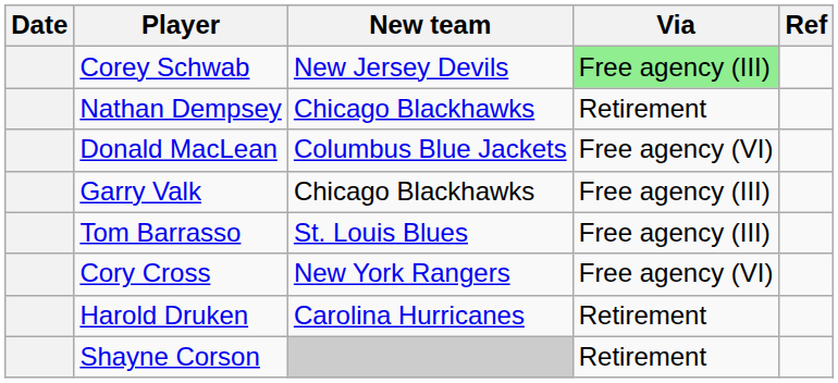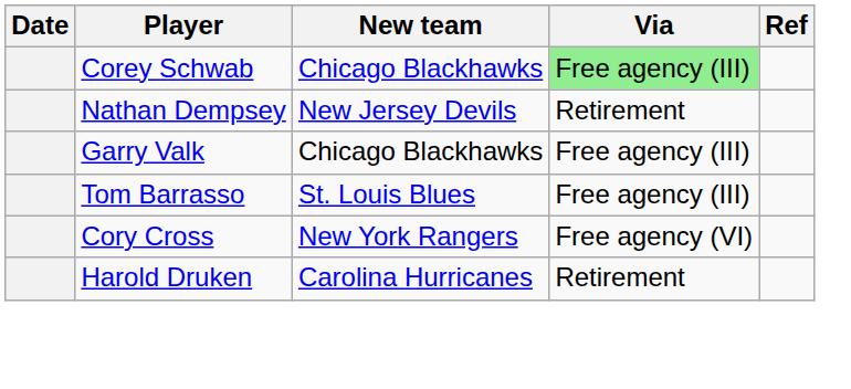Corey Schwab | New team: New Jersey Devils -> Chicago Blackhawks
Nathan Dempsey | New team: Chicago Blackhawks -> New Jersey Devils
- row: Donald MacLean | Columbus Blue Jackets | Free agency (VI)
- row: Shayne Corson | Retirement
